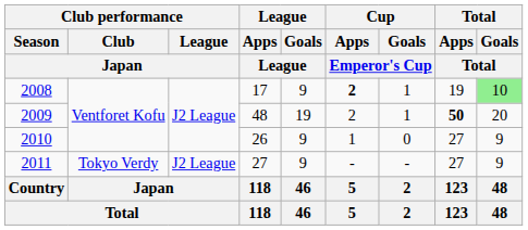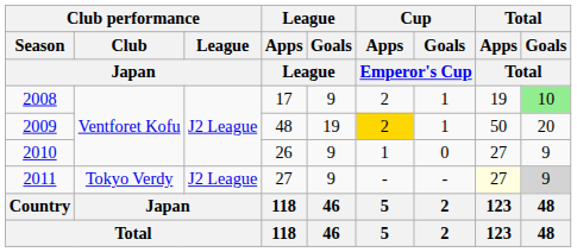2008 | Cup / Apps / Emperor's Cup: bold -> normal
2009 | Cup / Apps / Emperor's Cup: no background -> gold background
2009 | Total / Apps / Total: bold -> normal
2011 | Total / Apps / Total: no background -> lightyellow background
2011 | Total / Goals / Total: no background -> lightgrey background
